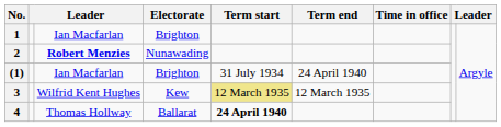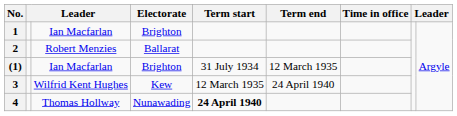2 | column 3: bold -> normal
2 | Electorate: Nunawading -> Ballarat
(1) | Term end: 24 April 1940 -> 12 March 1935
3 | Term start: khaki background -> no background
3 | Term end: 12 March 1935 -> 24 April 1940
4 | Electorate: Ballarat -> Nunawading
